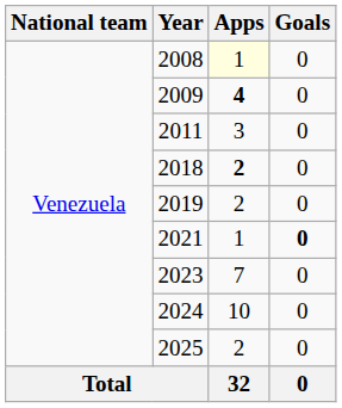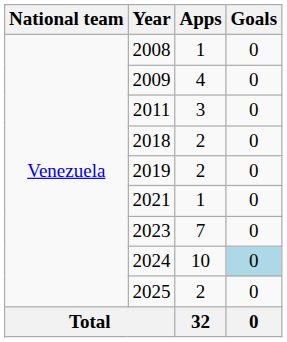2008 | Apps: lightyellow background -> no background
2009 | Apps: bold -> normal
2018 | Apps: bold -> normal
2021 | Goals: bold -> normal
2024 | Goals: no background -> lightblue background
